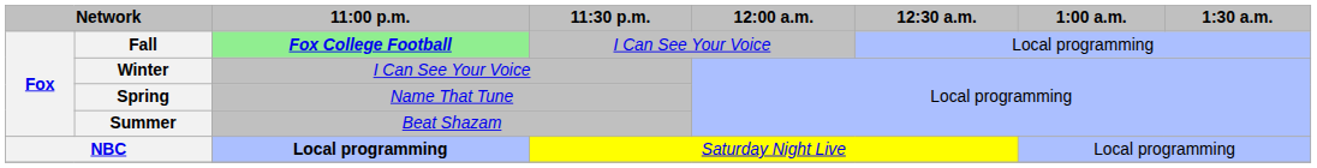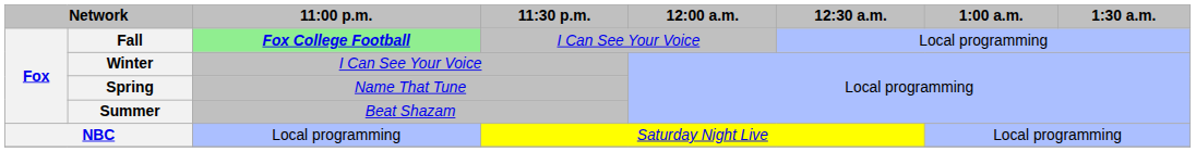NBC | 11:00 p.m.: bold -> normal
